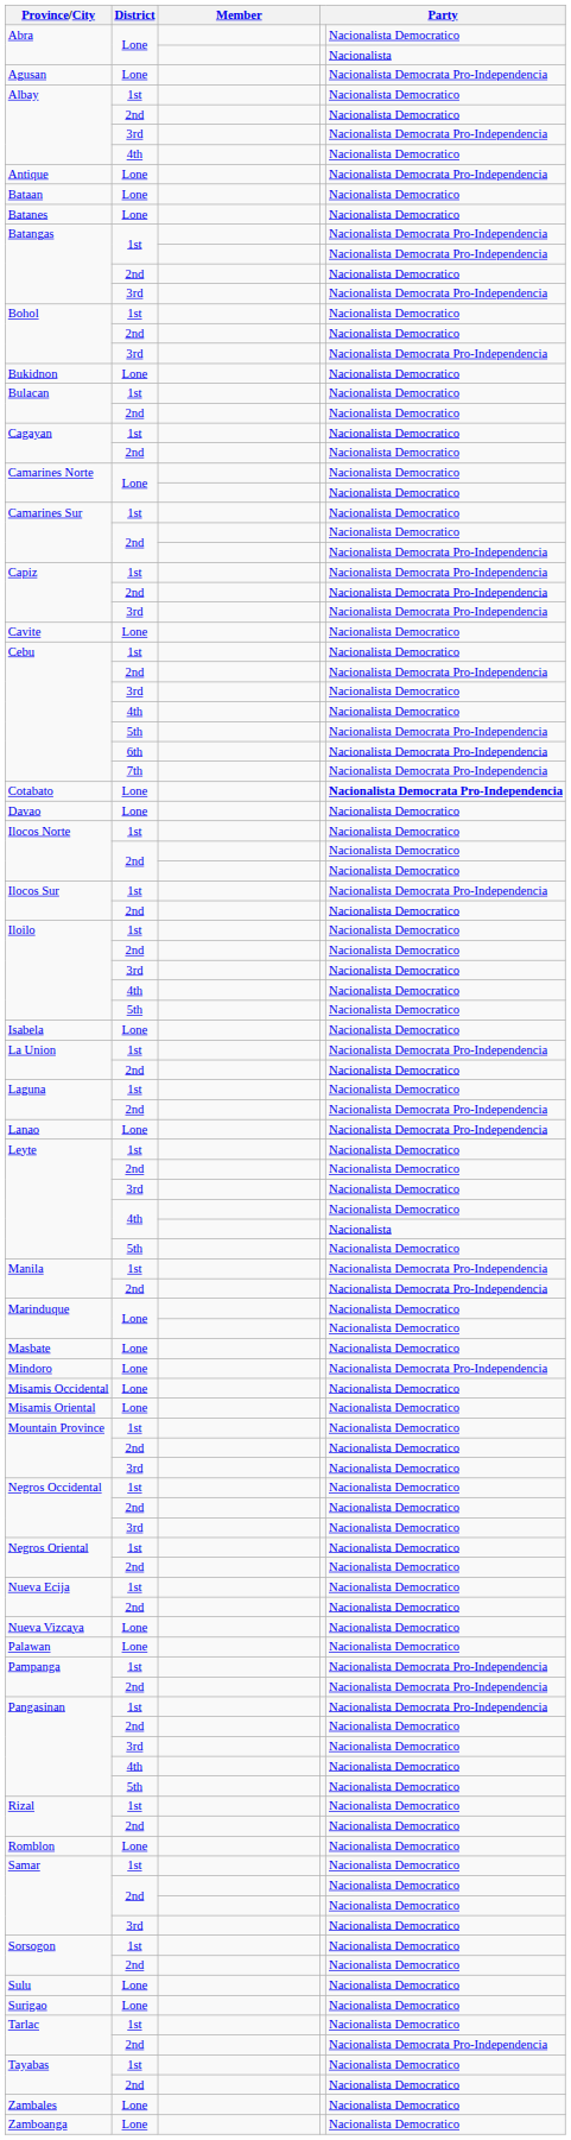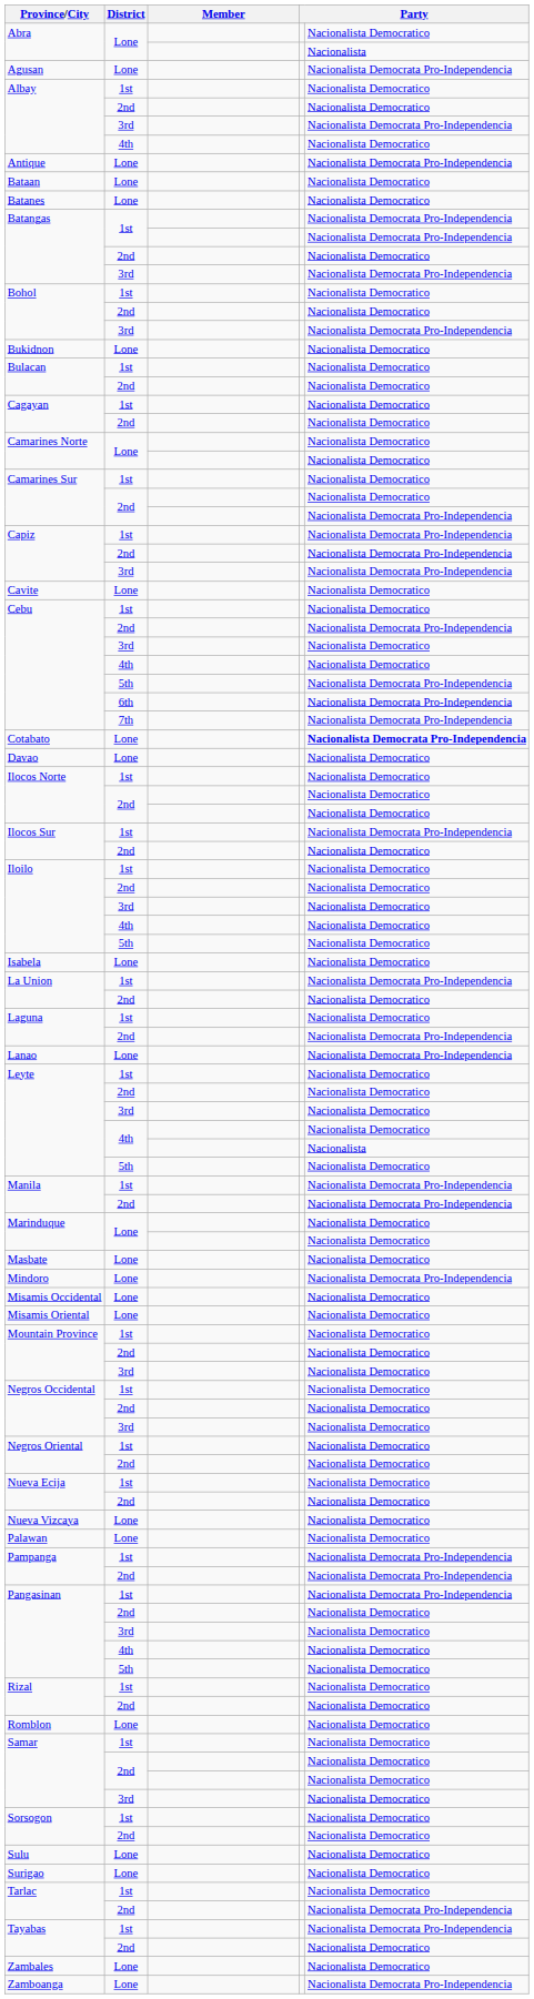Tayabas / 1st | column 5: Nacionalista Democratico -> Nacionalista Democrata Pro-Independencia
Zamboanga | column 5: Nacionalista Democratico -> Nacionalista Democrata Pro-Independencia
